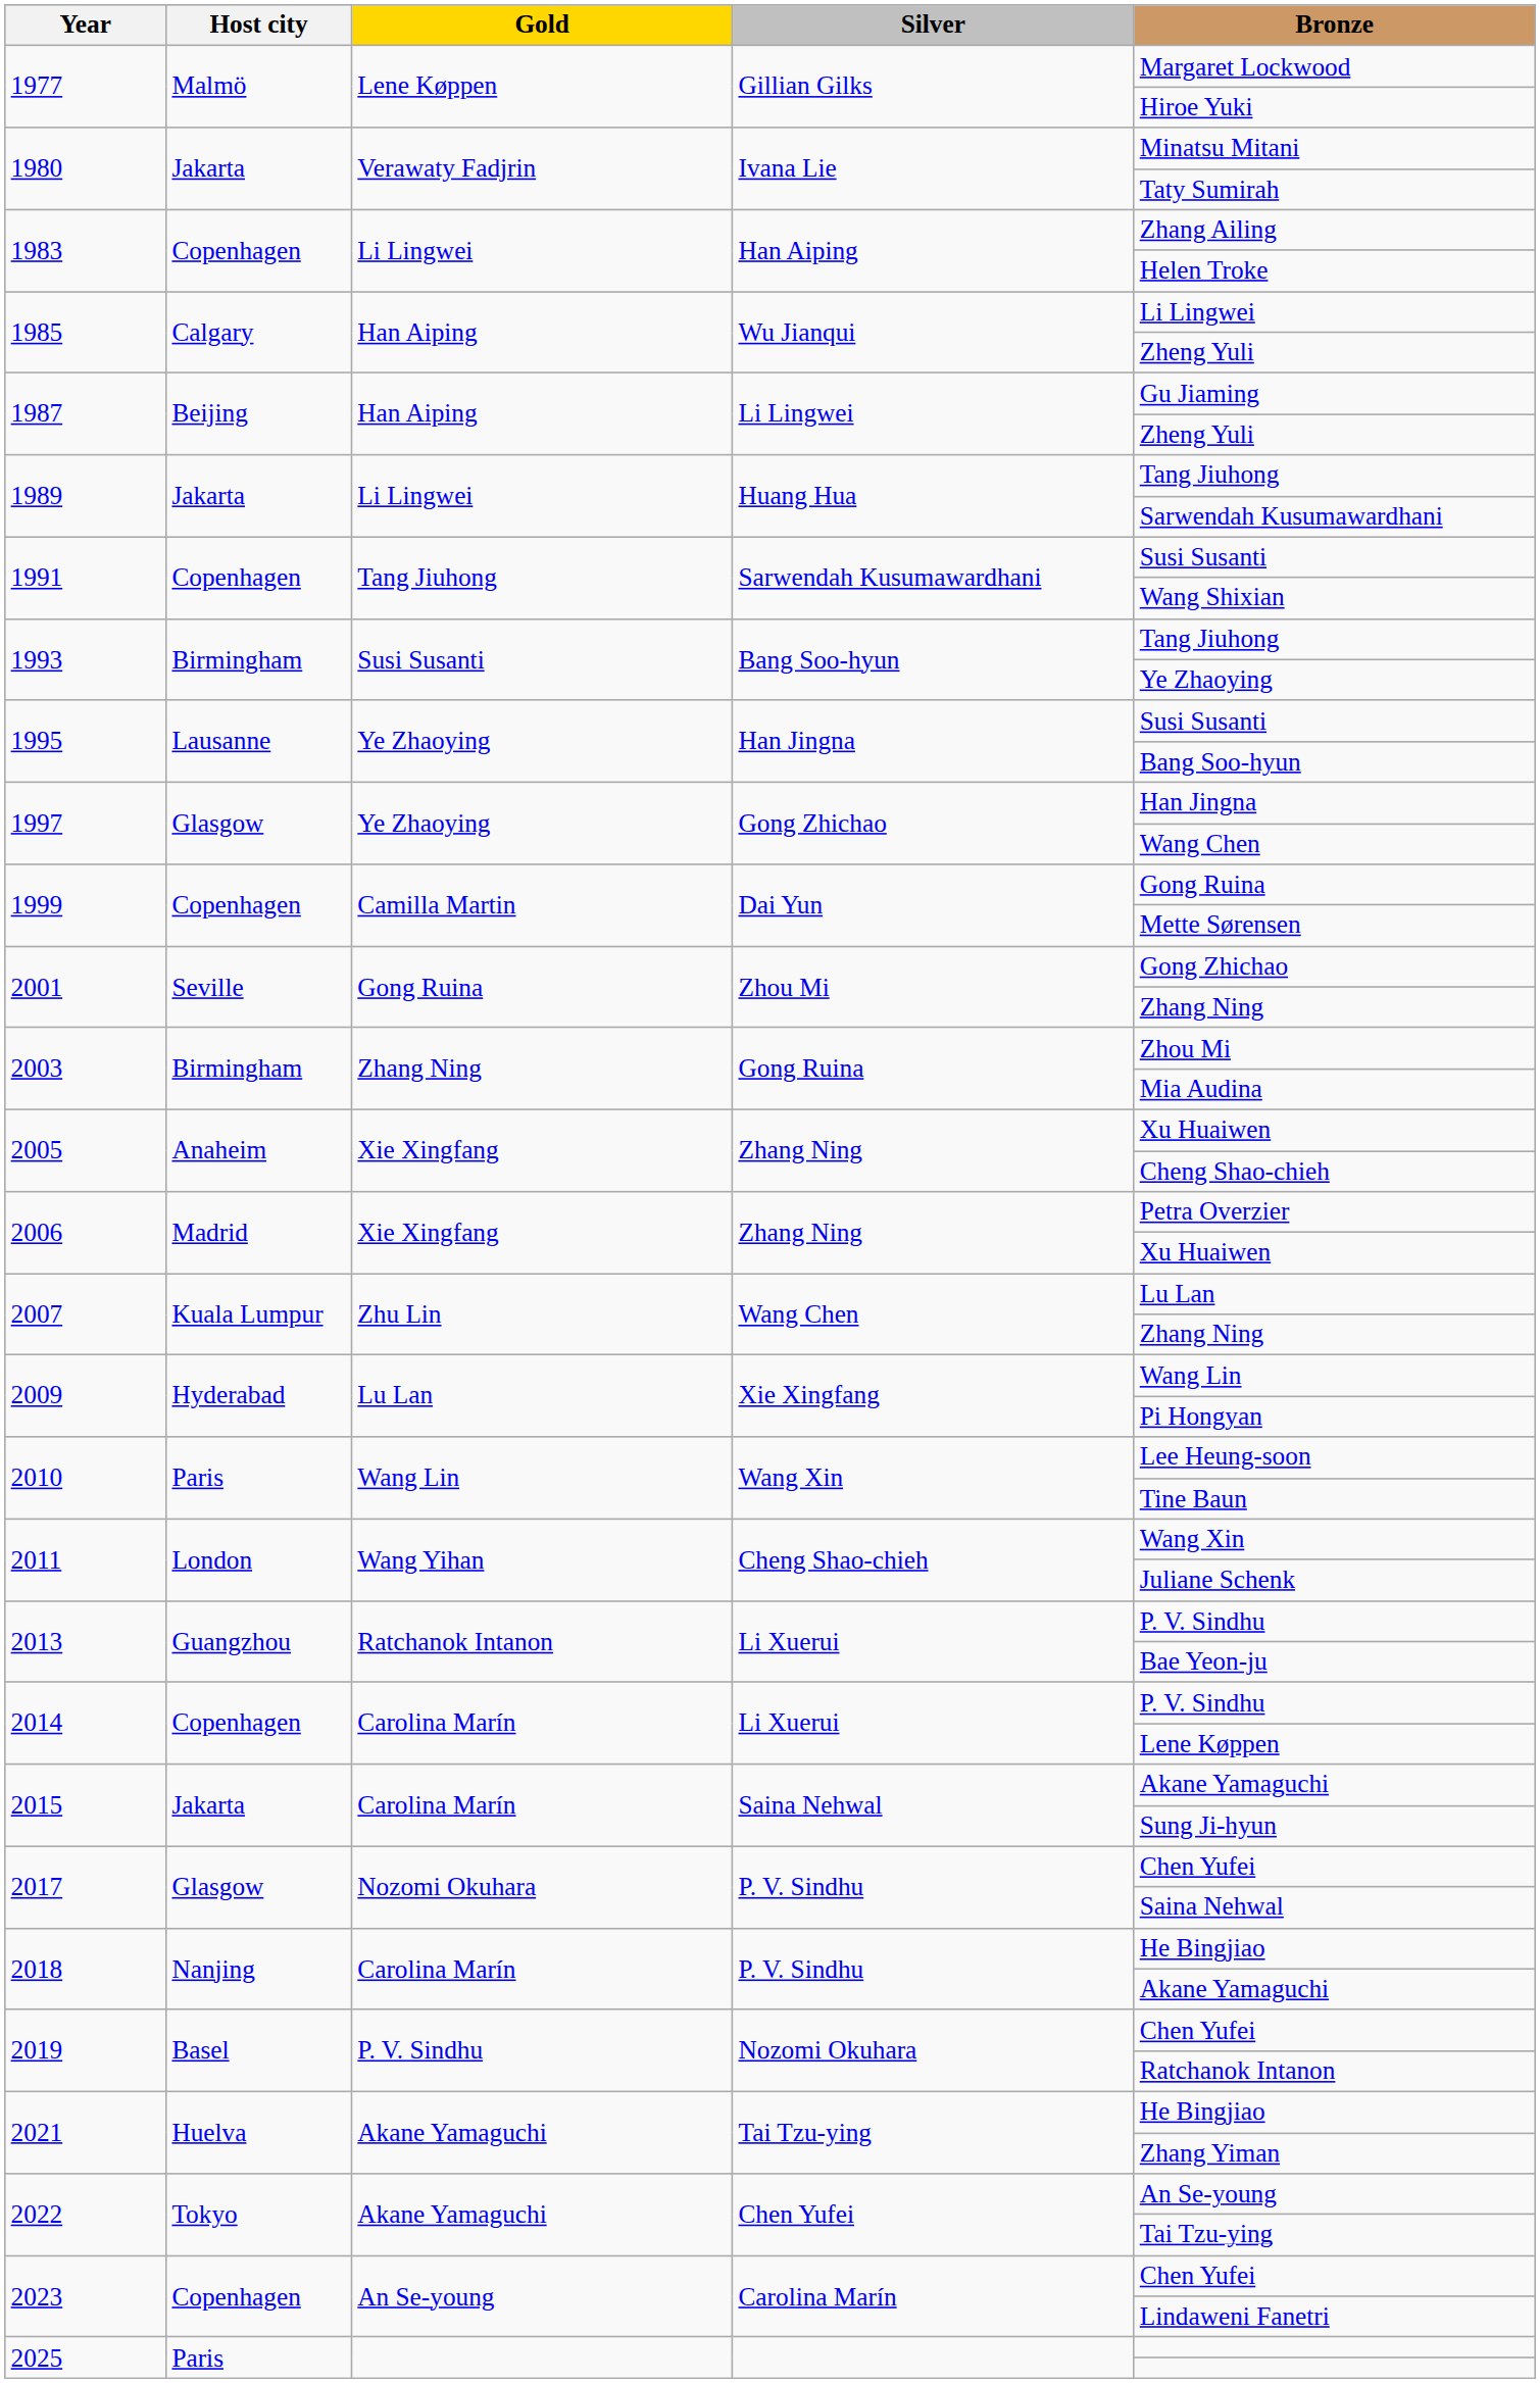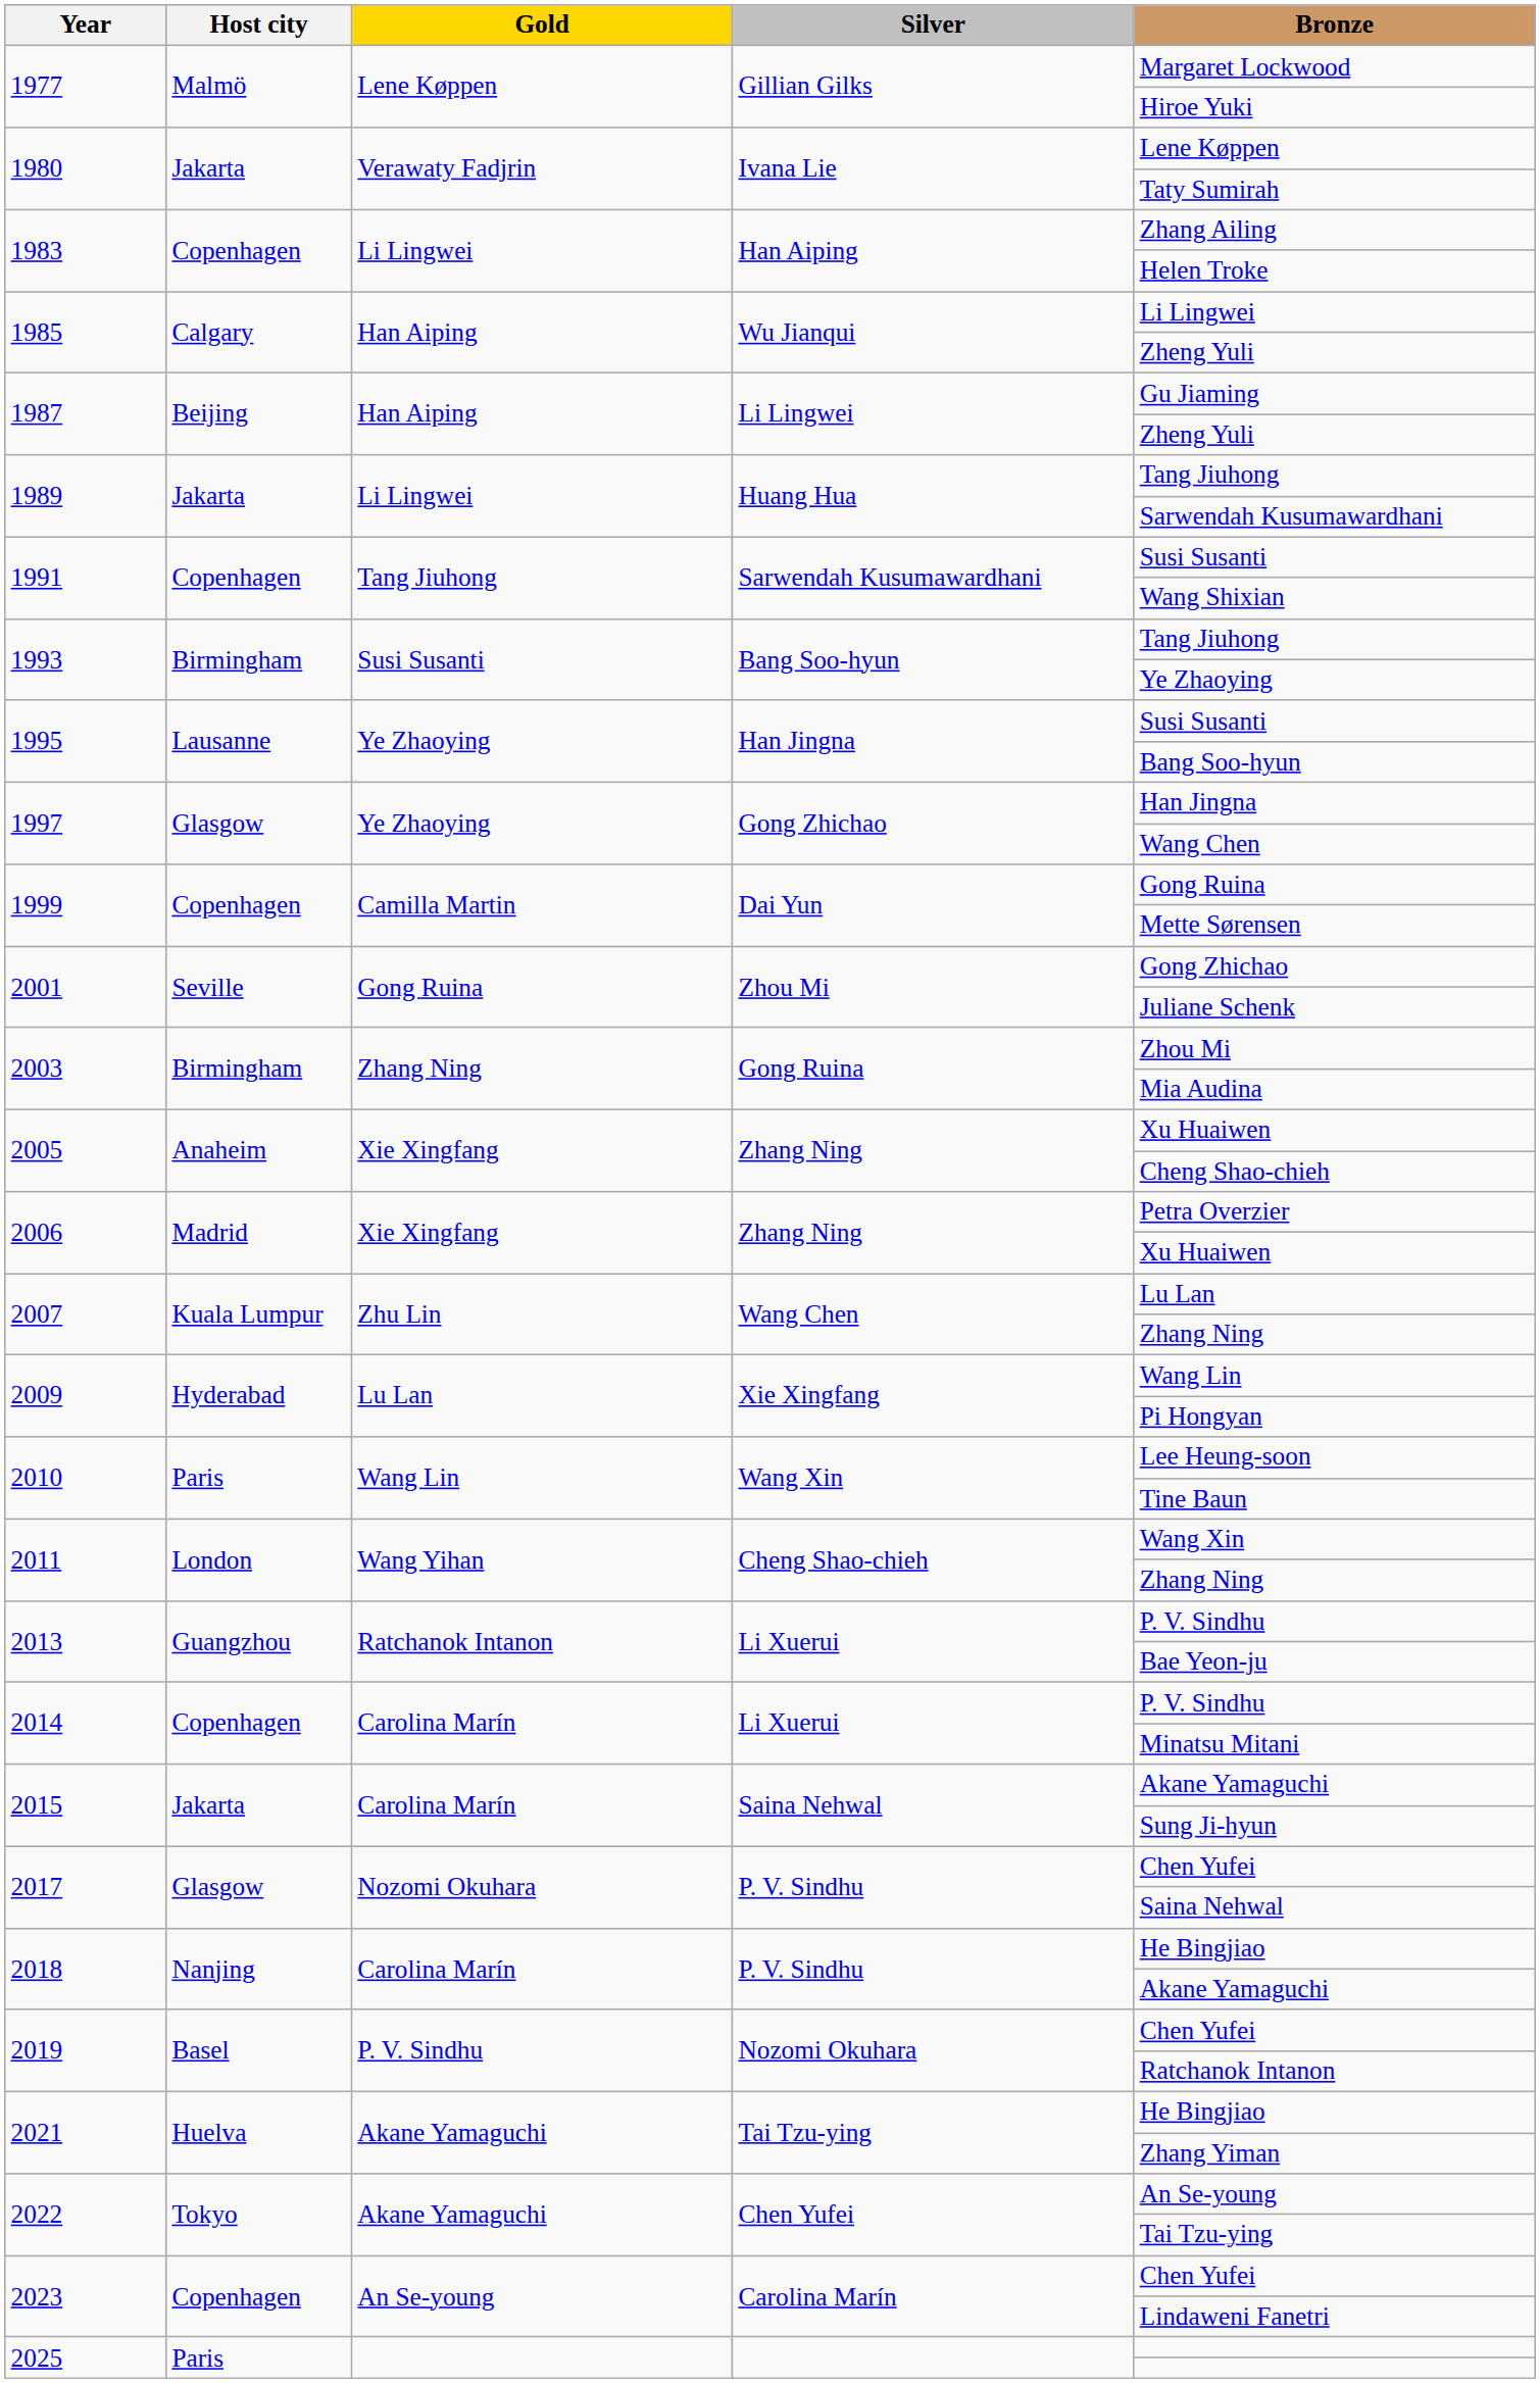row 4 | Bronze: Minatsu Mitani -> Lene Køppen
row 25 | Bronze: Zhang Ning -> Juliane Schenk
row 39 | Bronze: Juliane Schenk -> Zhang Ning
row 43 | Bronze: Lene Køppen -> Minatsu Mitani
